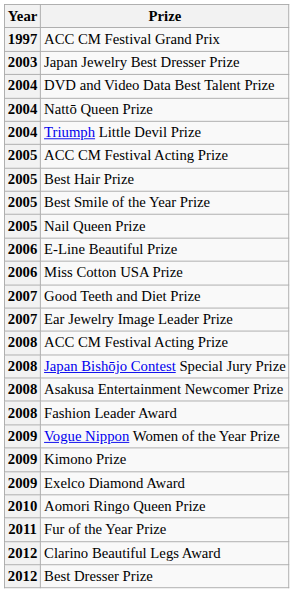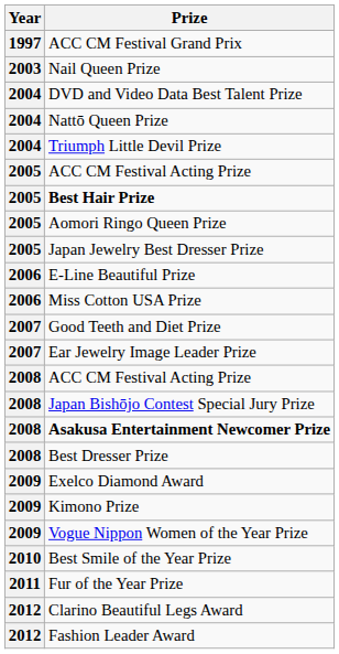row 3 | Prize: Japan Jewelry Best Dresser Prize -> Nail Queen Prize
row 8 | Prize: normal -> bold
row 9 | Prize: Best Smile of the Year Prize -> Aomori Ringo Queen Prize
row 10 | Prize: Nail Queen Prize -> Japan Jewelry Best Dresser Prize
row 17 | Prize: normal -> bold
row 18 | Prize: Fashion Leader Award -> Best Dresser Prize
row 19 | Prize: Vogue Nippon Women of the Year Prize -> Exelco Diamond Award
row 21 | Prize: Exelco Diamond Award -> Vogue Nippon Women of the Year Prize
row 22 | Prize: Aomori Ringo Queen Prize -> Best Smile of the Year Prize
row 25 | Prize: Best Dresser Prize -> Fashion Leader Award
